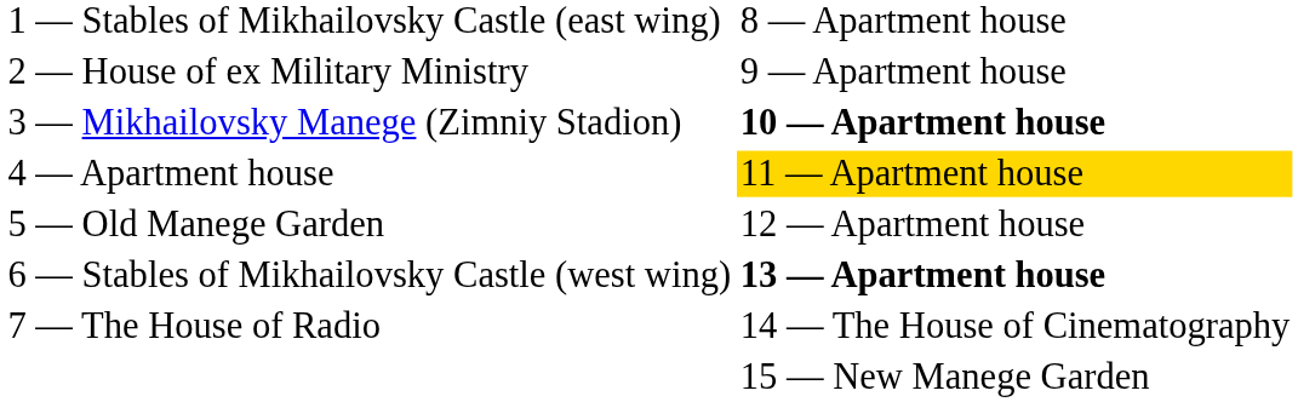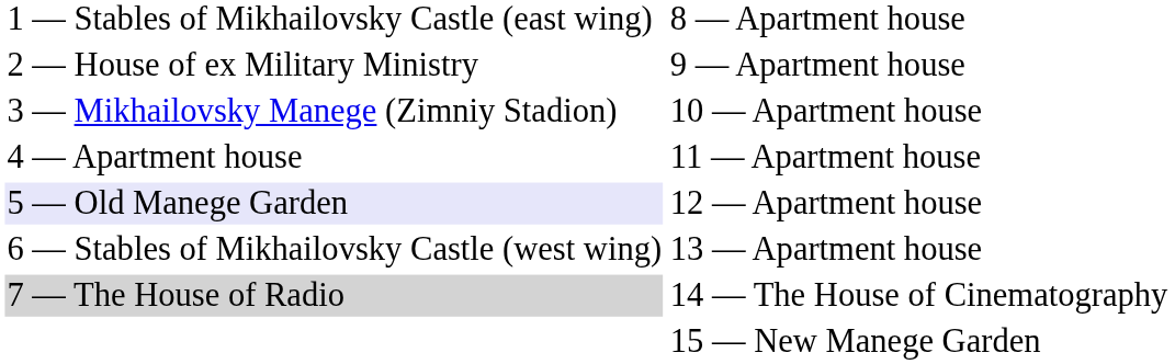3 — Mikhailovsky Manege (Zimniy Stadion) | column 2: bold -> normal
4 — Apartment house | column 2: gold background -> no background
5 — Old Manege Garden | column 1: no background -> lavender background
6 — Stables of Mikhailovsky Castle (west wing) | column 2: bold -> normal
7 — The House of Radio | column 1: no background -> lightgrey background
